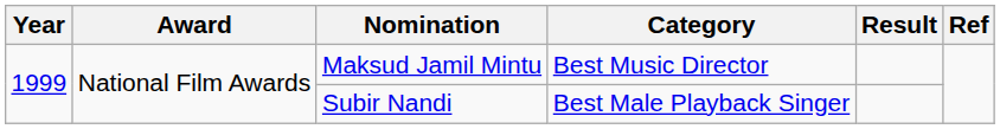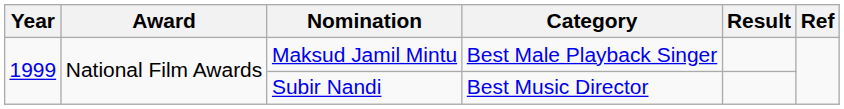Maksud Jamil Mintu | Category: Best Music Director -> Best Male Playback Singer
Subir Nandi | Category: Best Male Playback Singer -> Best Music Director
